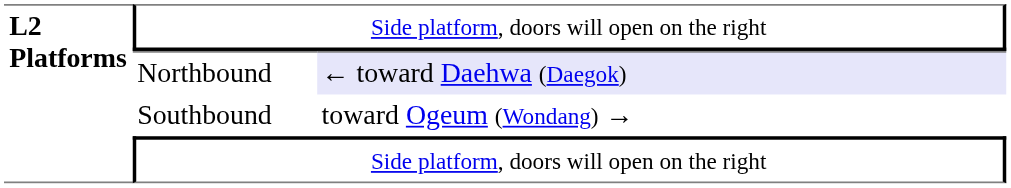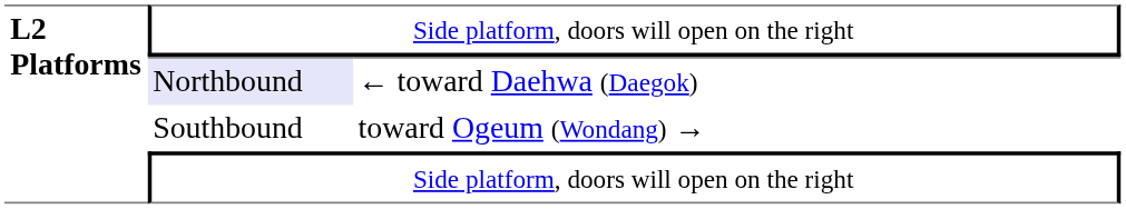Northbound | column 2: no background -> lavender background
Northbound | column 3: lavender background -> no background
